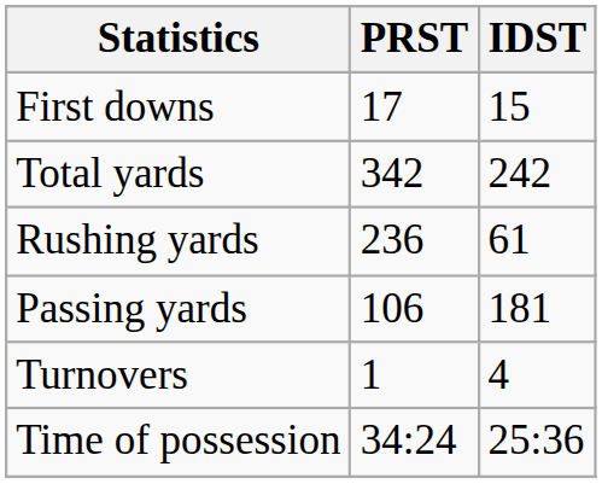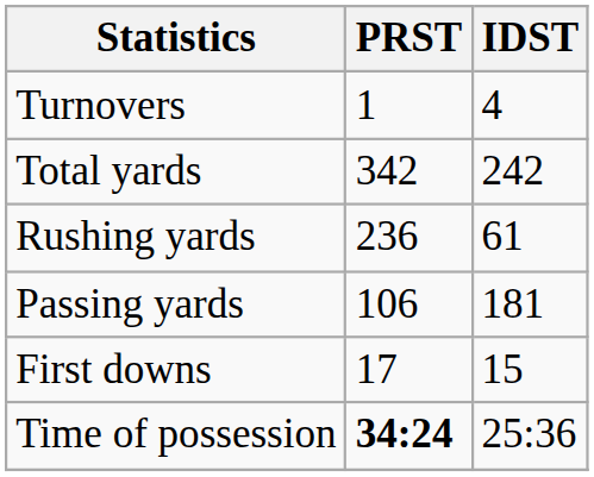rows swapped: First downs <-> Turnovers
Time of possession | PRST: normal -> bold
